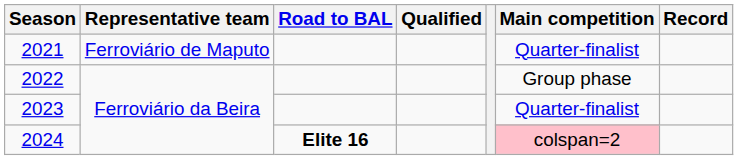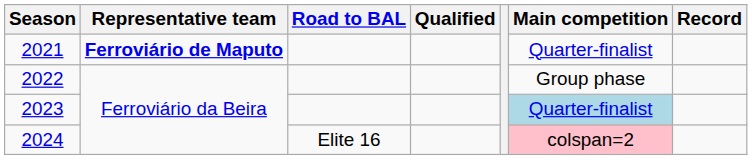2021 | Representative team: normal -> bold
2023 | Main competition: no background -> lightblue background
2024 | Road to BAL: bold -> normal
